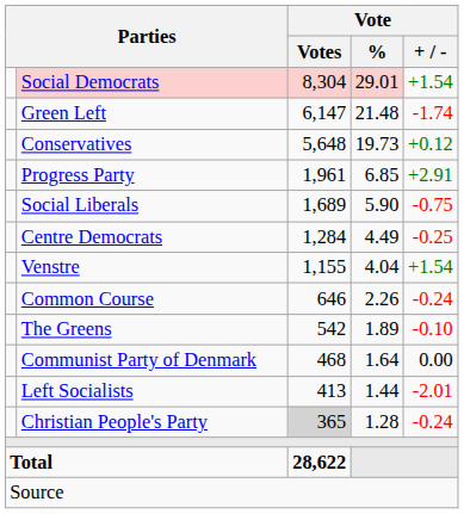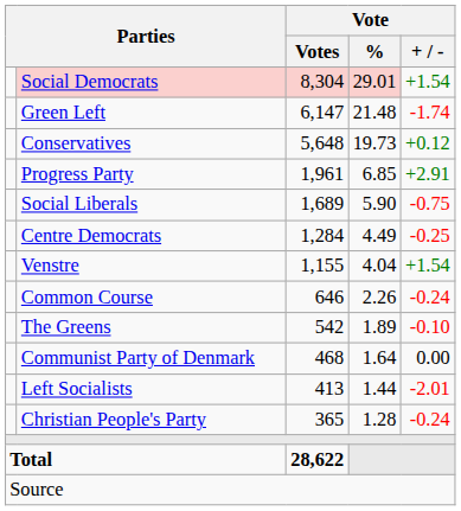Christian People's Party | Vote / Votes: lightgrey background -> no background
